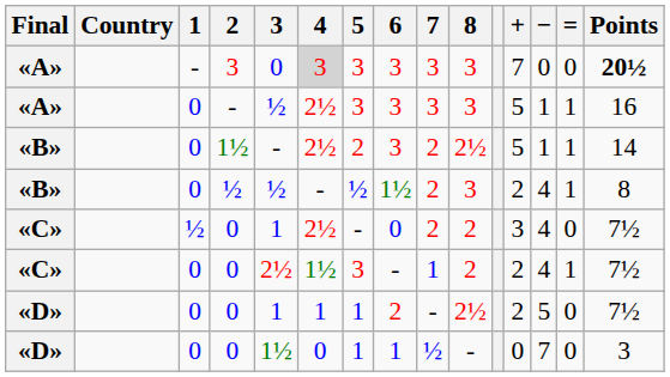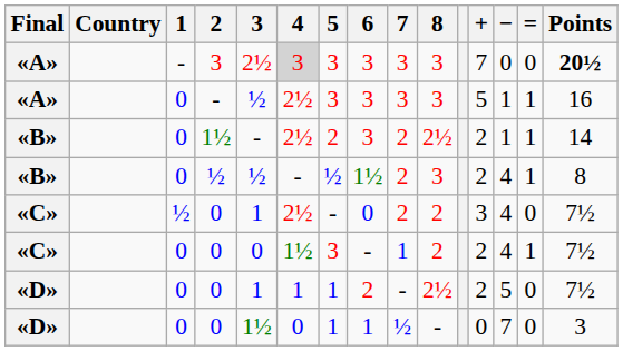row 2 | 3: 0 -> 2½
row 4 | +: 5 -> 2
row 7 | 3: 2½ -> 0
